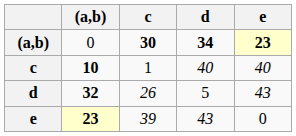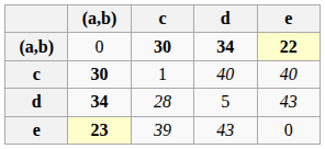row 2 | e: 23 -> 22
row 3 | (a,b): 10 -> 30
row 4 | (a,b): 32 -> 34
row 4 | c: 26 -> 28
